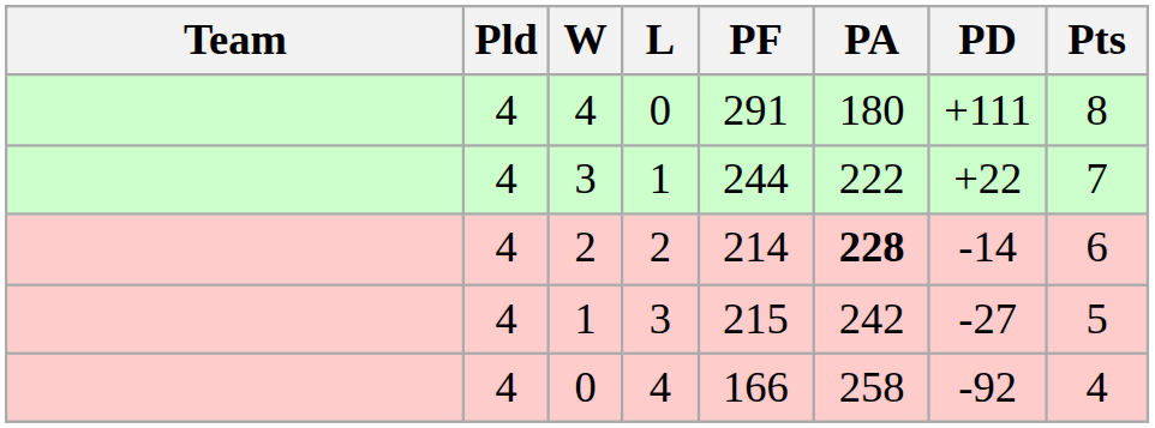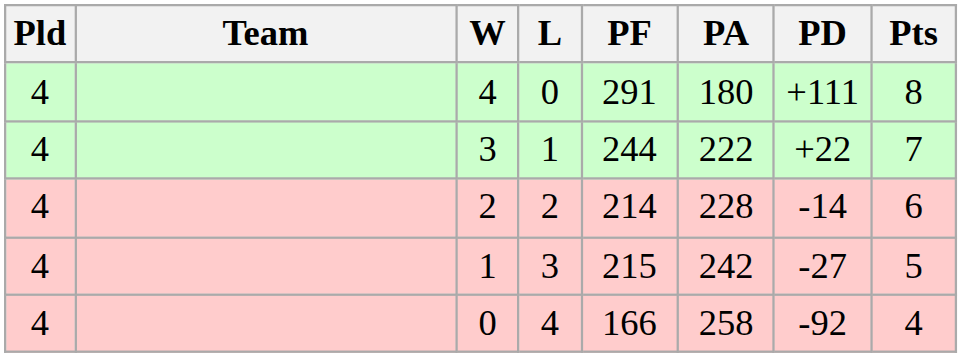columns swapped: Team <-> Pld
row 4 | PA: bold -> normal
